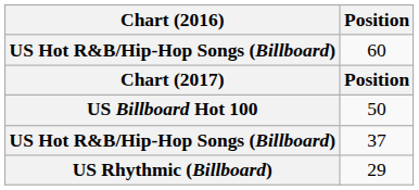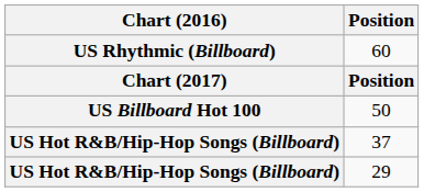row 2 | Chart (2016): US Hot R&B/Hip-Hop Songs (Billboard) -> US Rhythmic (Billboard)
row 6 | Chart (2016): US Rhythmic (Billboard) -> US Hot R&B/Hip-Hop Songs (Billboard)
